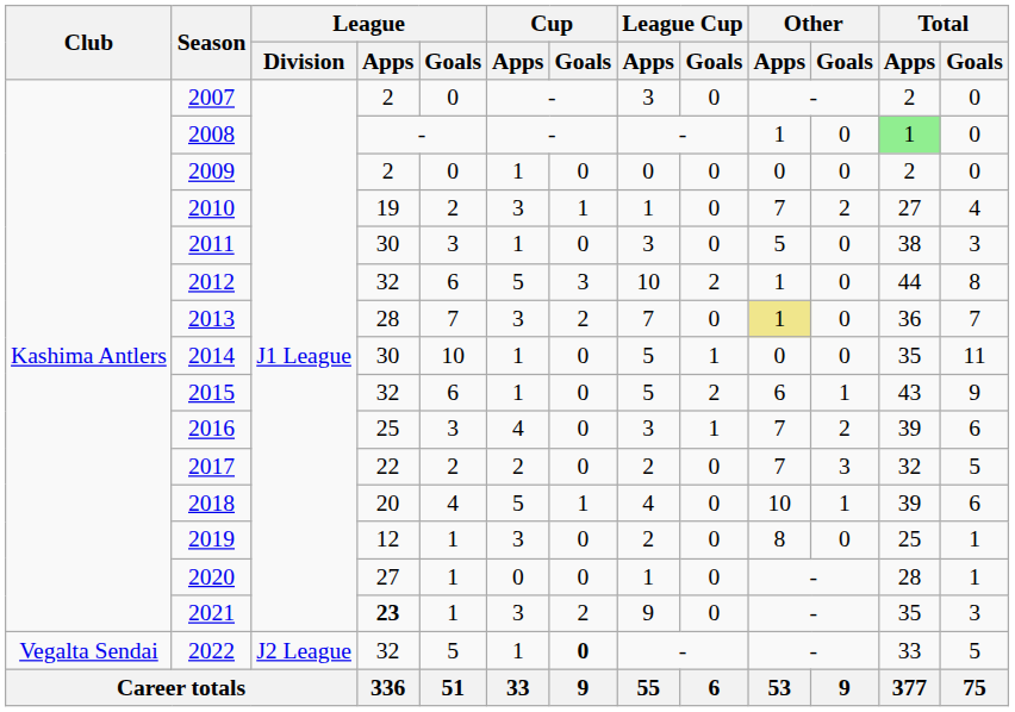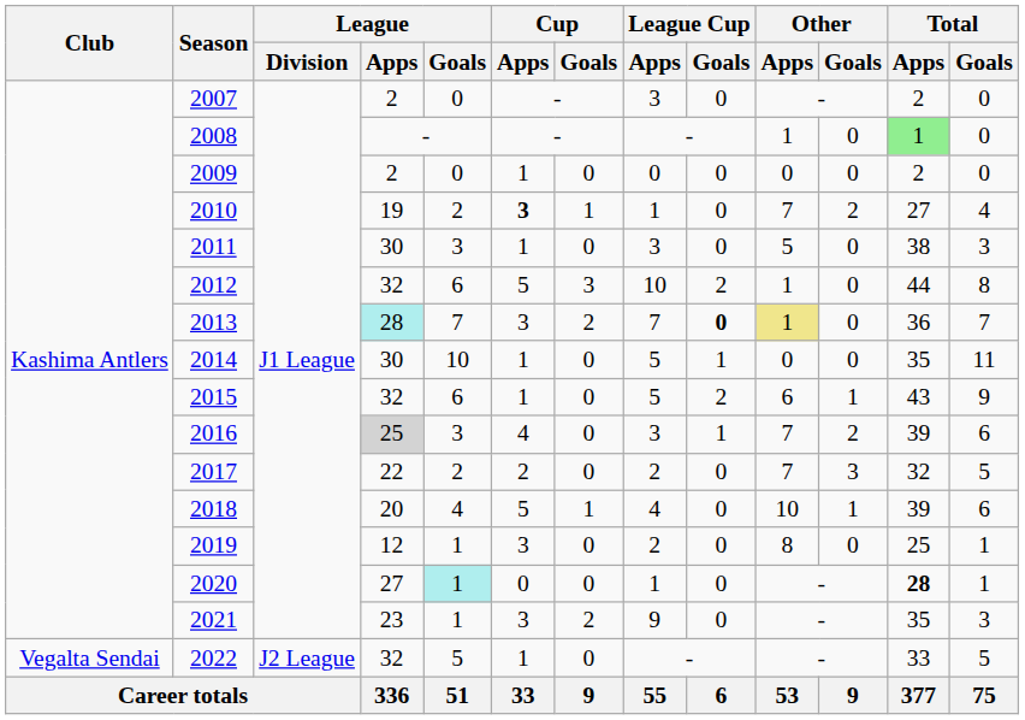2010 | Cup / Apps: normal -> bold
2013 | League / Apps: no background -> paleturquoise background
2013 | League Cup / Goals: normal -> bold
2016 | League / Apps: no background -> lightgrey background
2020 | League / Goals: no background -> paleturquoise background
2020 | Total / Apps: normal -> bold
2021 | League / Apps: bold -> normal
2022 | Cup / Goals: bold -> normal
